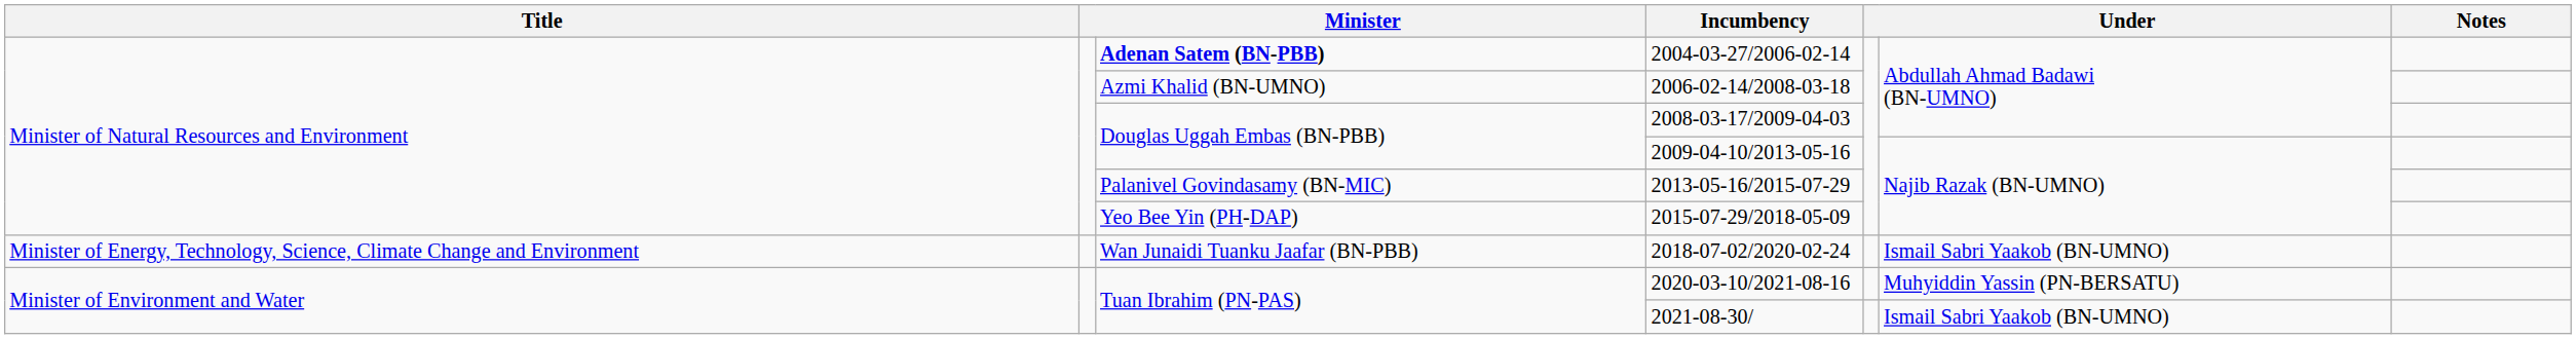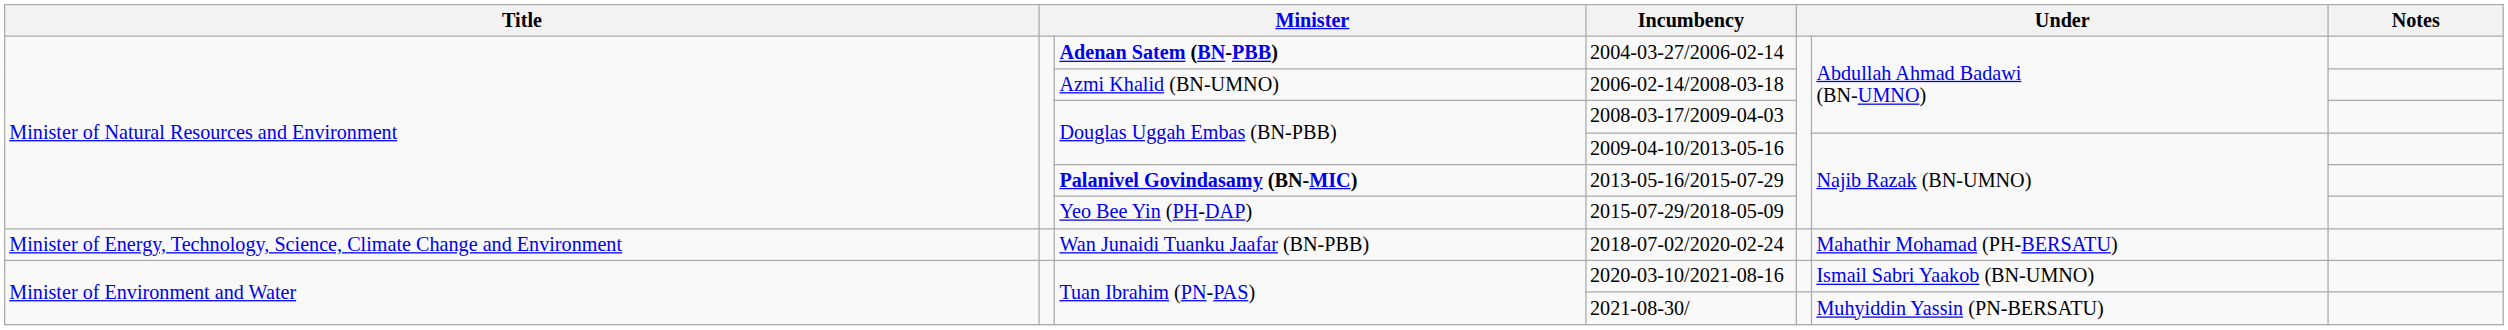2013-05-16/2015-07-29 | column 3: normal -> bold
2018-07-02/2020-02-24 | column 6: Ismail Sabri Yaakob (BN-UMNO) -> Mahathir Mohamad (PH-BERSATU)
2020-03-10/2021-08-16 | column 6: Muhyiddin Yassin (PN-BERSATU) -> Ismail Sabri Yaakob (BN-UMNO)
2021-08-30/ | column 6: Ismail Sabri Yaakob (BN-UMNO) -> Muhyiddin Yassin (PN-BERSATU)
